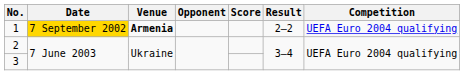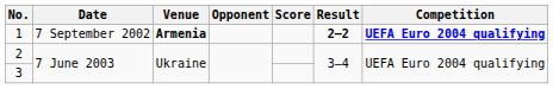1 | Date: gold background -> no background
1 | Result: normal -> bold
1 | Competition: normal -> bold
